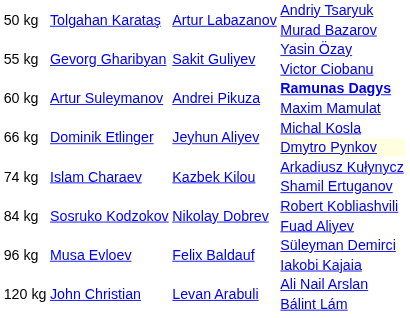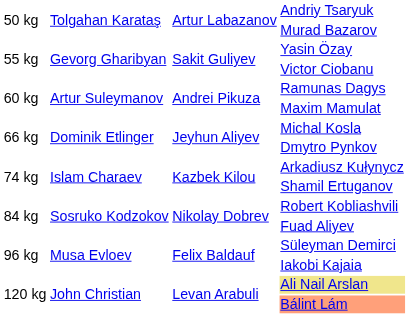Ramunas Dagys | column 4: bold -> normal
Dmytro Pynkov | column 4: lightyellow background -> no background
Ali Nail Arslan | column 4: no background -> khaki background
Bálint Lám | column 4: no background -> lightsalmon background
